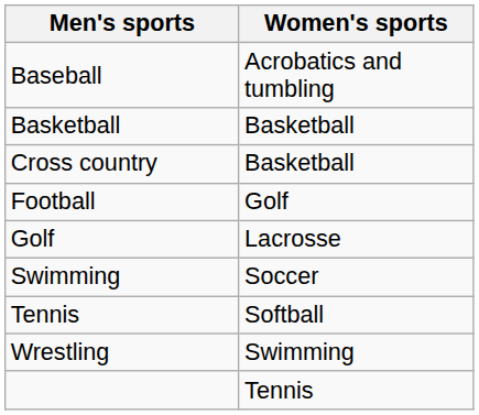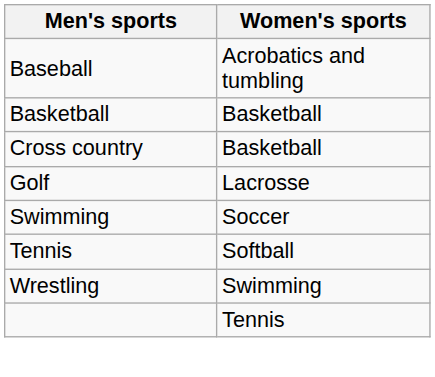- row: Football | Golf
